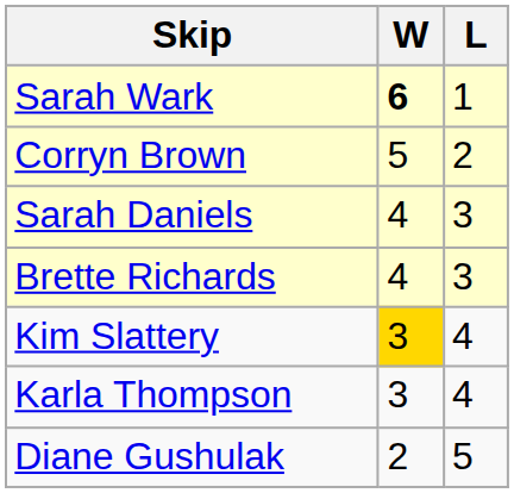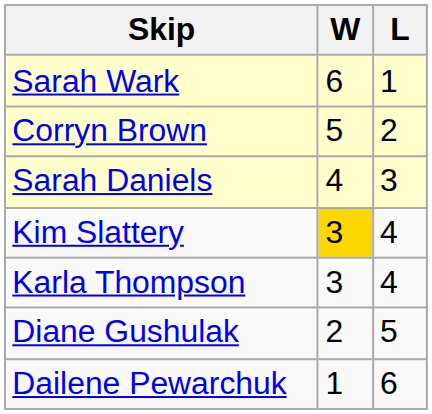Sarah Wark | W: bold -> normal
- row: Brette Richards | 4 | 3
+ row: Dailene Pewarchuk | 1 | 6
